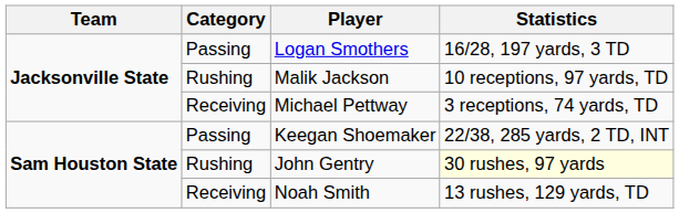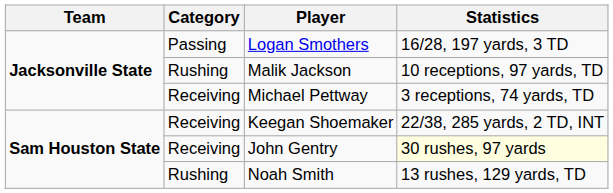Keegan Shoemaker | Category: Passing -> Receiving
John Gentry | Category: Rushing -> Receiving
Noah Smith | Category: Receiving -> Rushing
